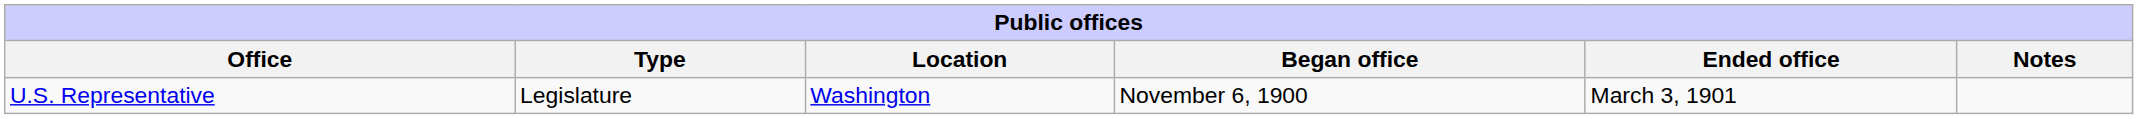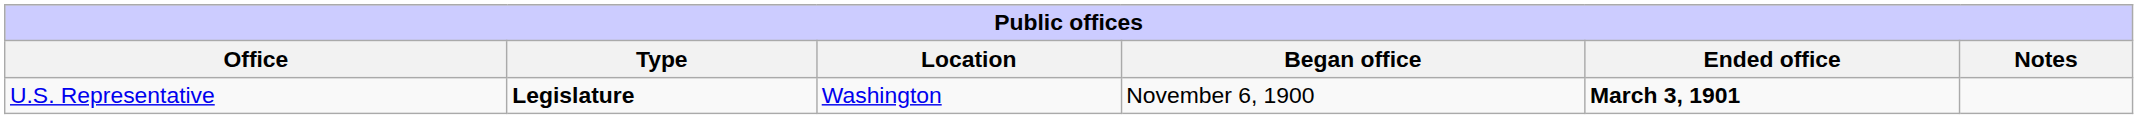U.S. Representative | Type: normal -> bold
U.S. Representative | Ended office: normal -> bold
